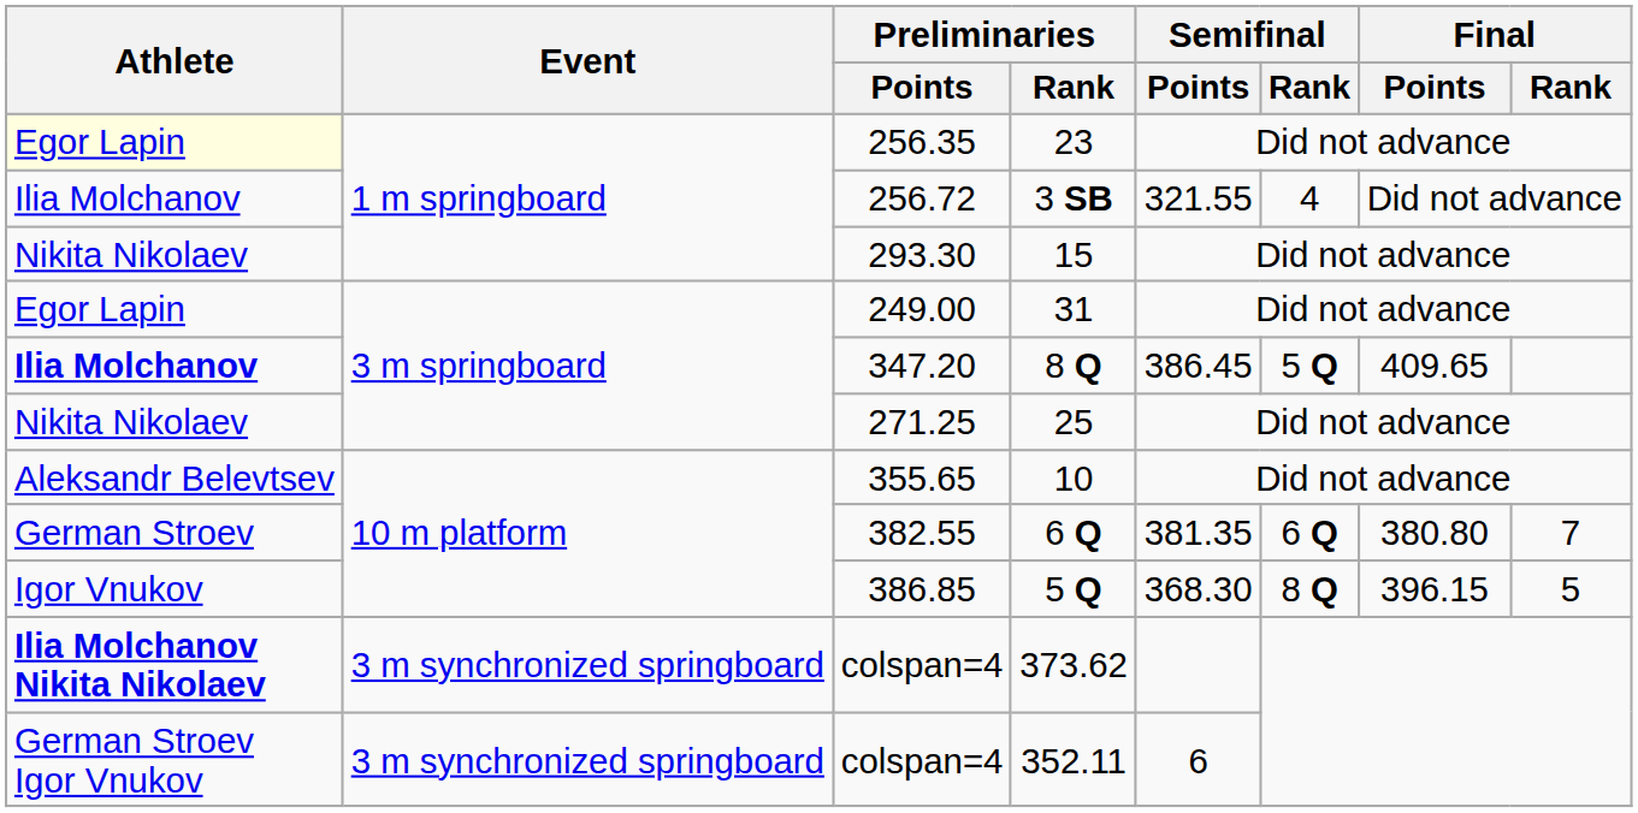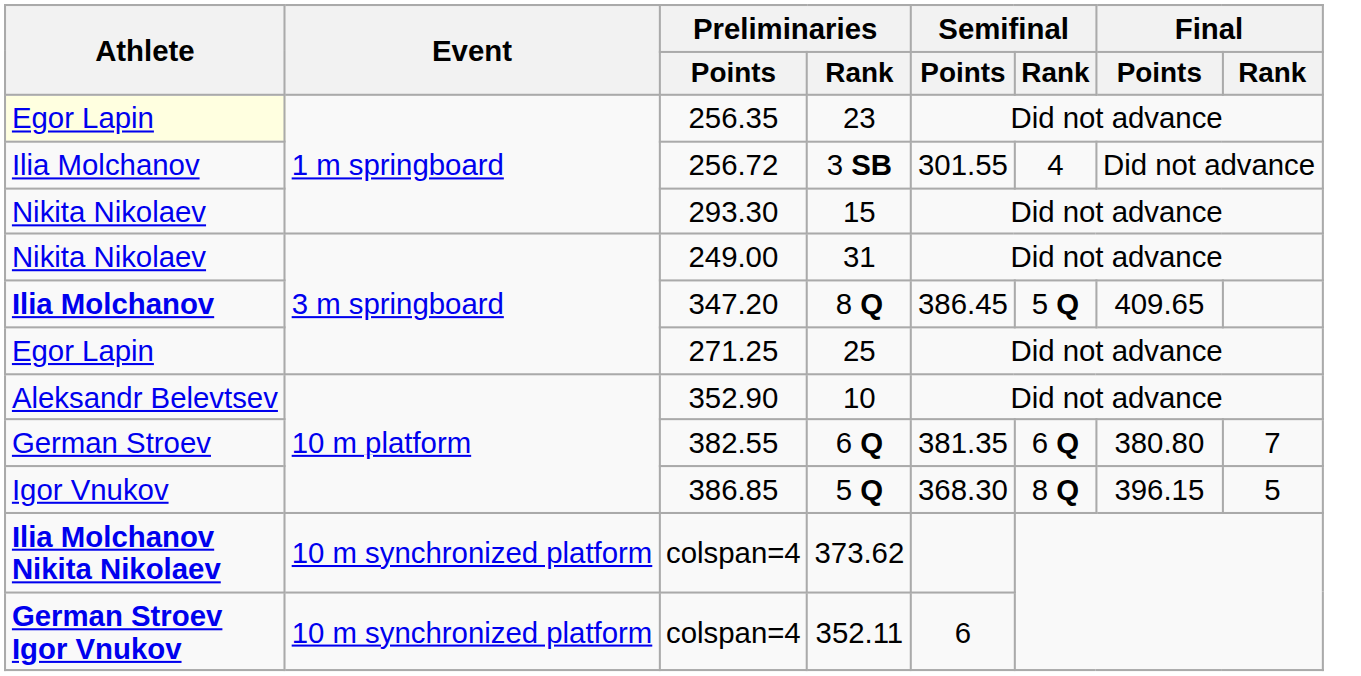3 SB | Semifinal / Points: 321.55 -> 301.55
31 | Athlete: Egor Lapin -> Nikita Nikolaev
25 | Athlete: Nikita Nikolaev -> Egor Lapin
10 | Preliminaries / Points: 355.65 -> 352.90
373.62 | Event: 3 m synchronized springboard -> 10 m synchronized platform
352.11 | Athlete: normal -> bold
352.11 | Event: 3 m synchronized springboard -> 10 m synchronized platform
